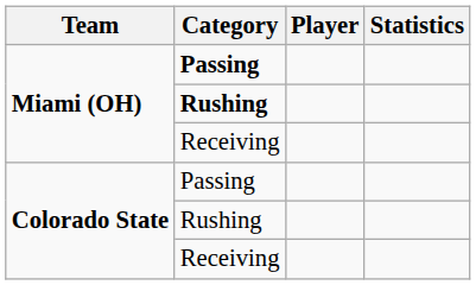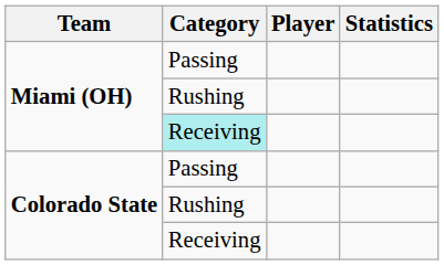Miami (OH) / Passing | Category: bold -> normal
Miami (OH) / Rushing | Category: bold -> normal
Miami (OH) / Receiving | Category: no background -> paleturquoise background
